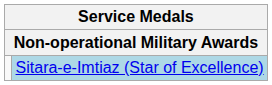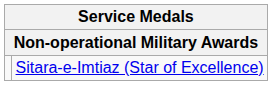Sitara-e-Imtiaz (Star of Excellence) | column 2: lightblue background -> no background
